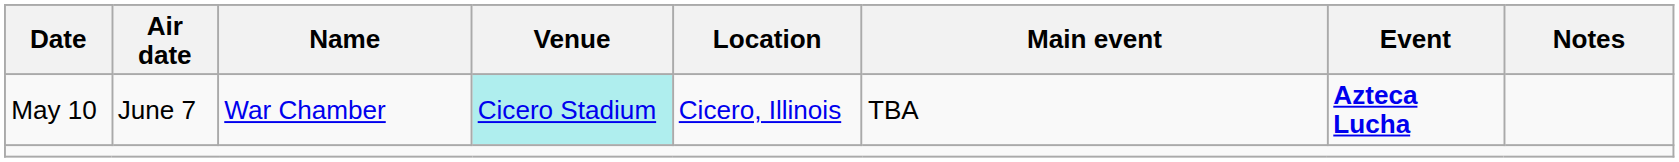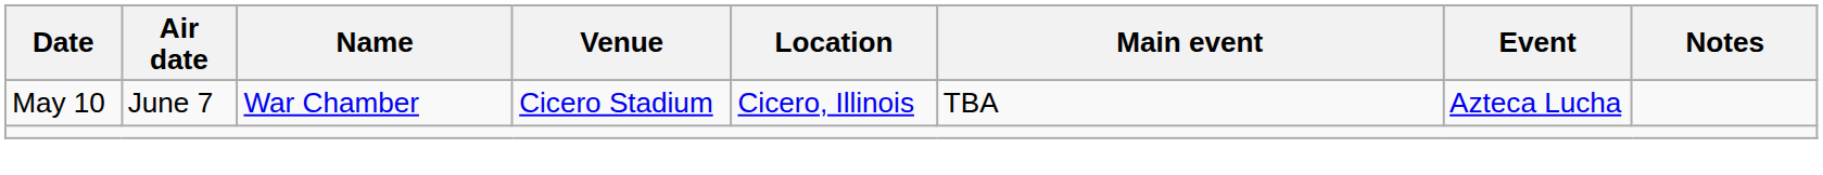May 10 | Venue: paleturquoise background -> no background
May 10 | Event: bold -> normal
